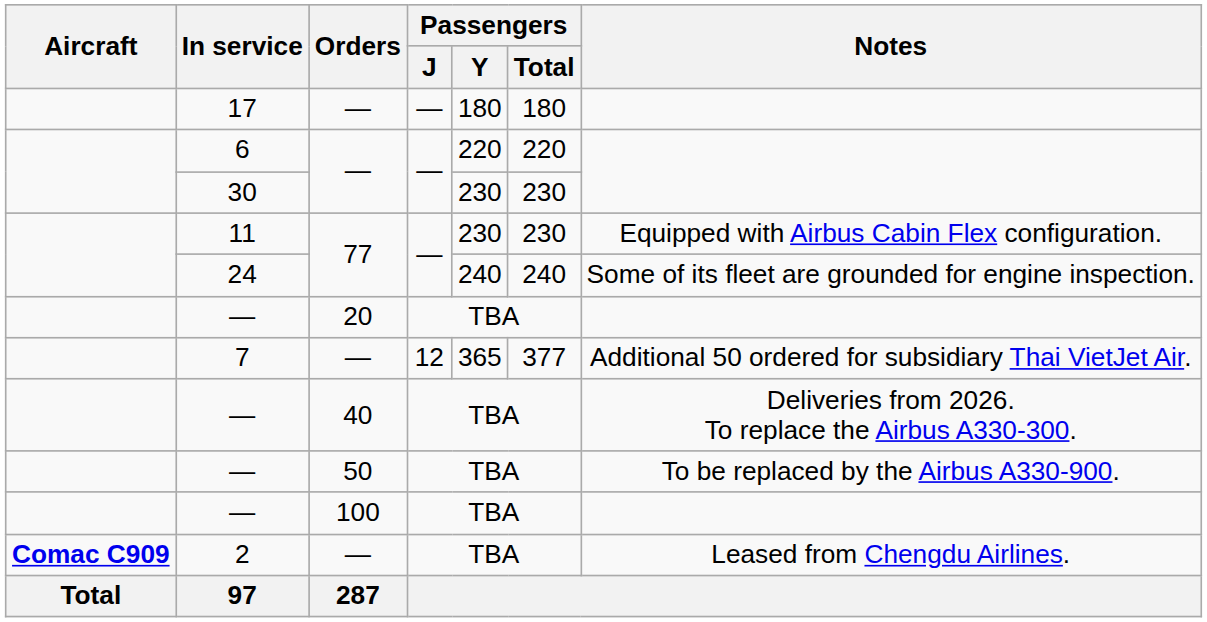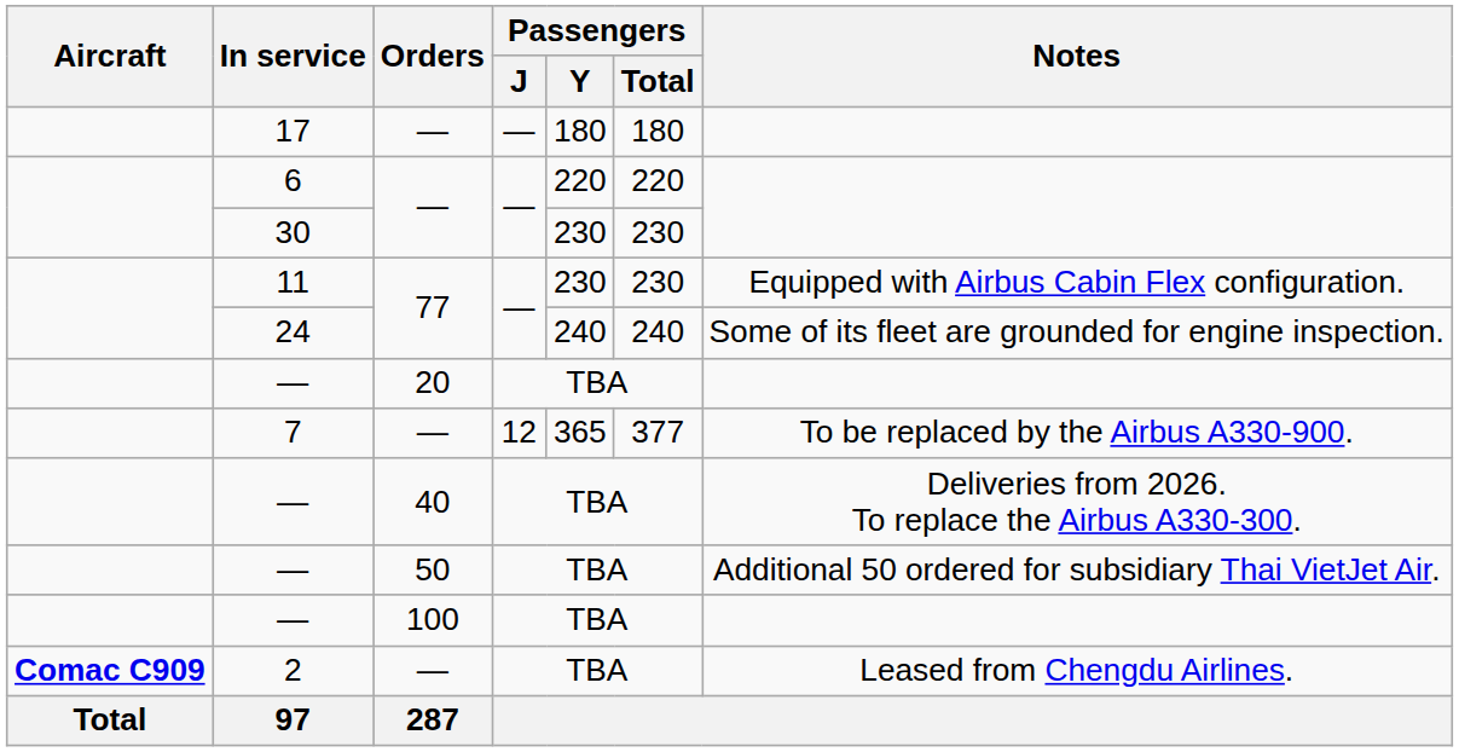7 | Notes: Additional 50 ordered for subsidiary Thai VietJet Air. -> To be replaced by the Airbus A330-900.
— / 50 | Notes: To be replaced by the Airbus A330-900. -> Additional 50 ordered for subsidiary Thai VietJet Air.
